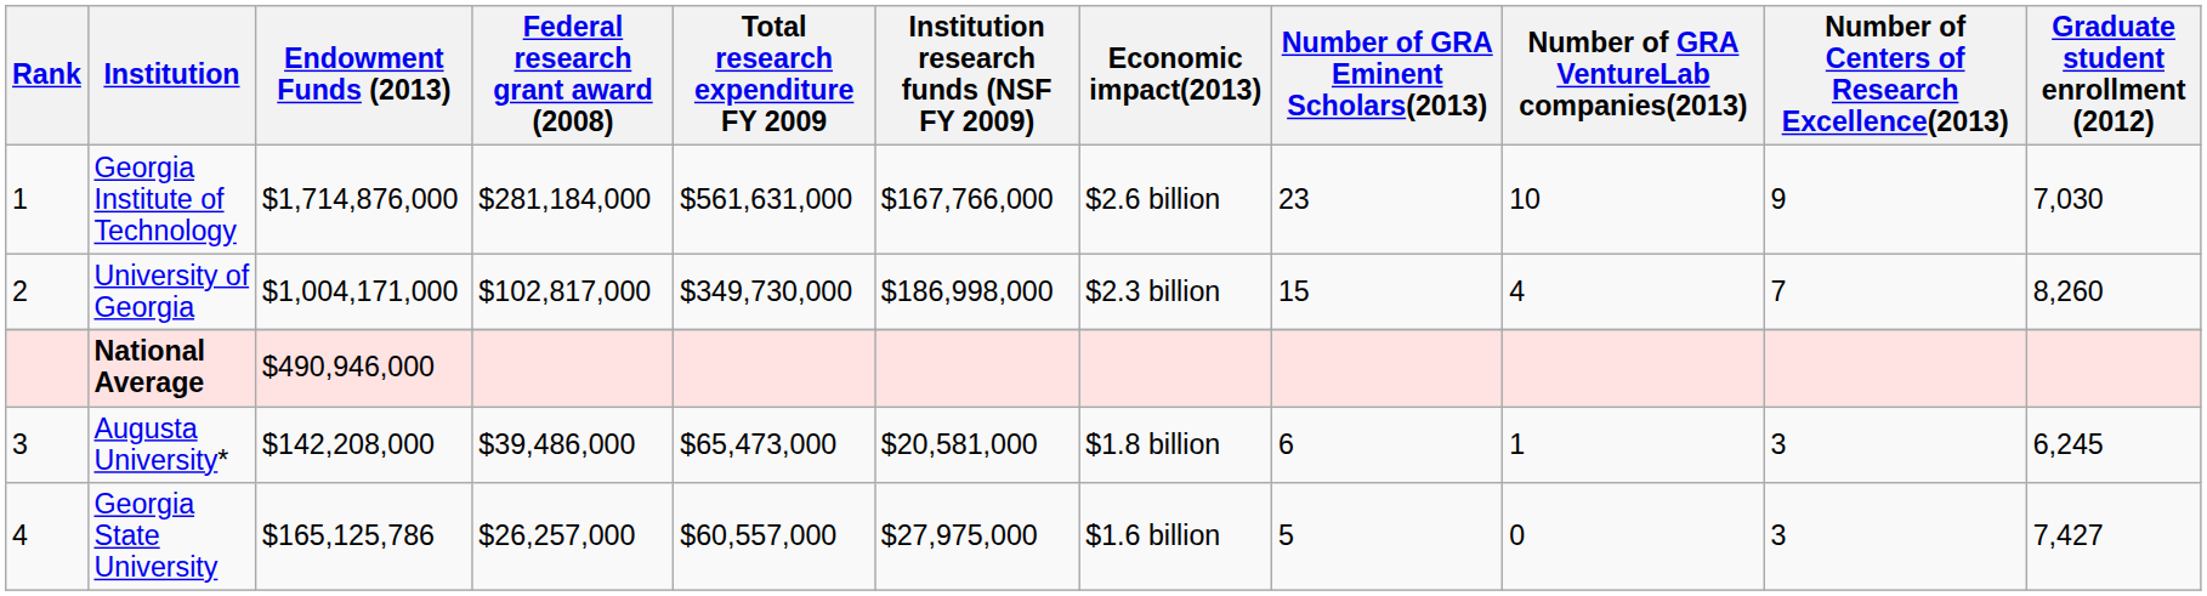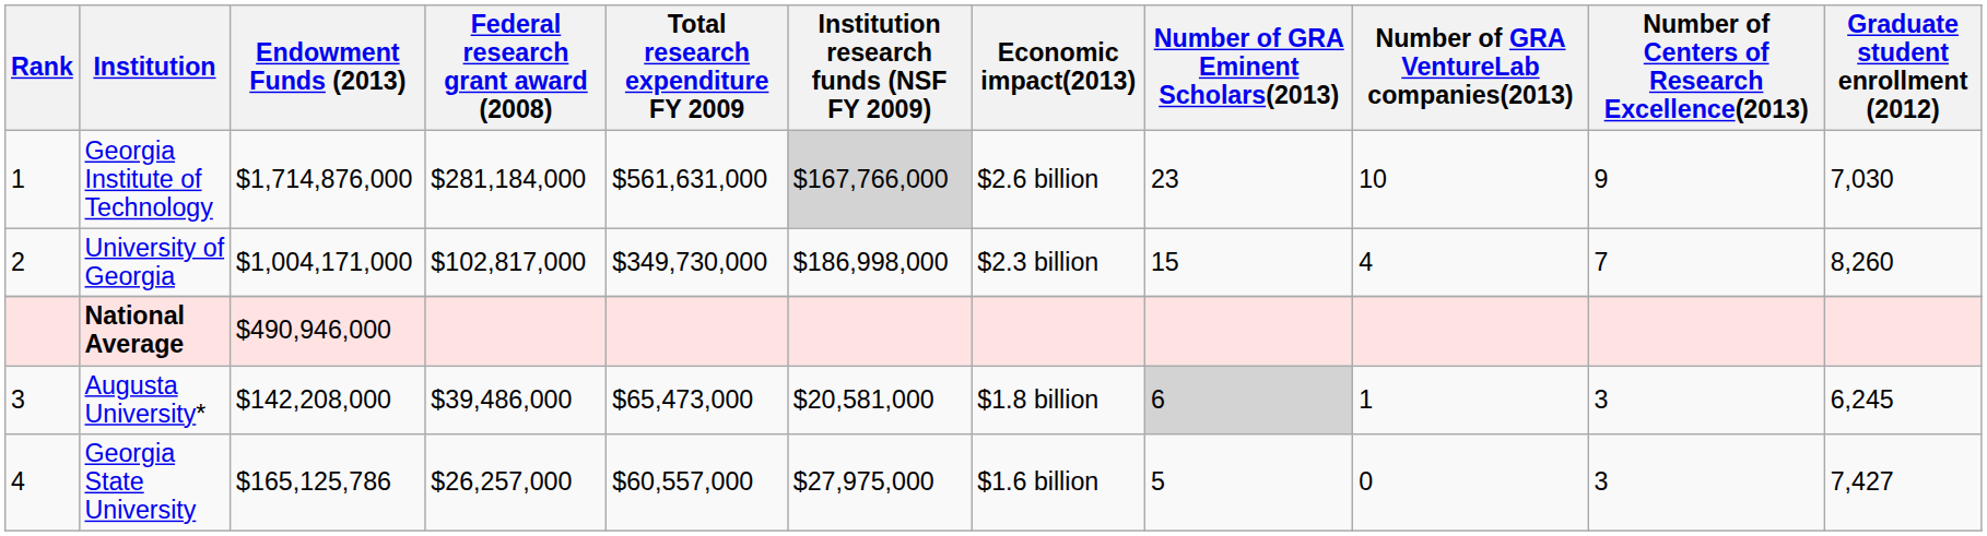Georgia Institute of Technology | Institution research funds (NSF FY 2009): no background -> lightgrey background
Augusta University* | Number of GRA Eminent Scholars(2013): no background -> lightgrey background
